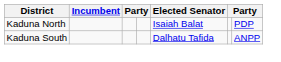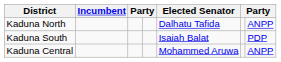Kaduna North | Elected Senator: Isaiah Balat -> Dalhatu Tafida
Kaduna North | column 7: PDP -> ANPP
Kaduna South | Elected Senator: Dalhatu Tafida -> Isaiah Balat
Kaduna South | column 7: ANPP -> PDP
+ row: Kaduna Central | Mohammed Aruwa | ANPP
